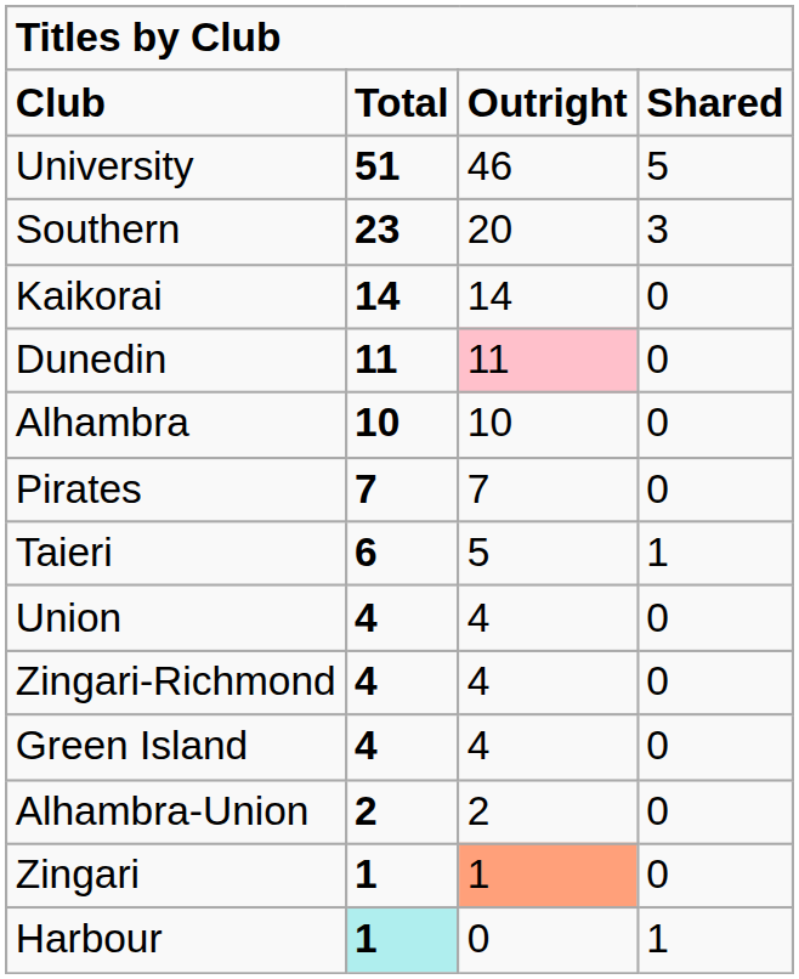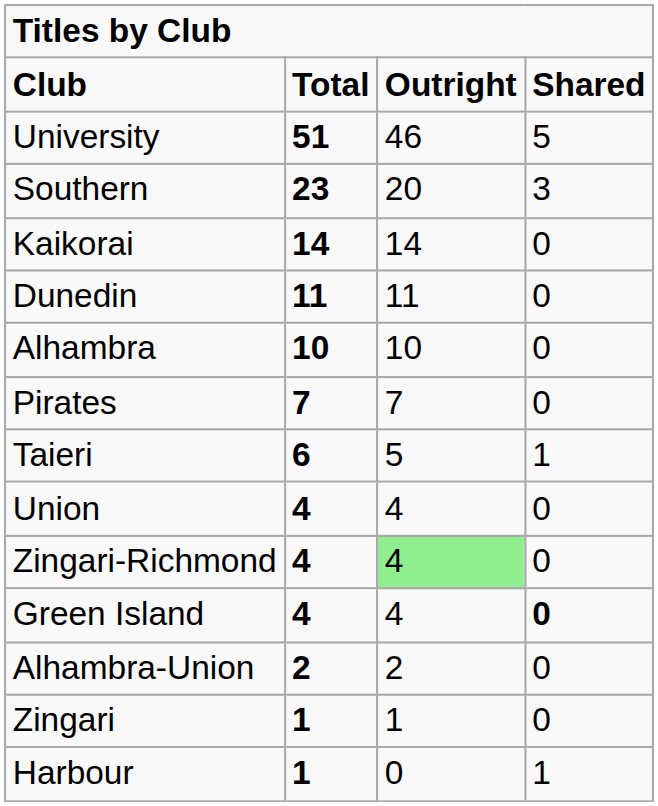Dunedin | column 3: pink background -> no background
Zingari-Richmond | column 3: no background -> lightgreen background
Green Island | column 4: normal -> bold
Zingari | column 3: lightsalmon background -> no background
Harbour | column 2: paleturquoise background -> no background
